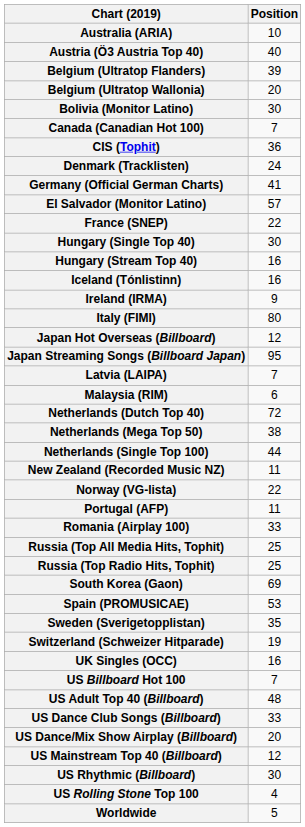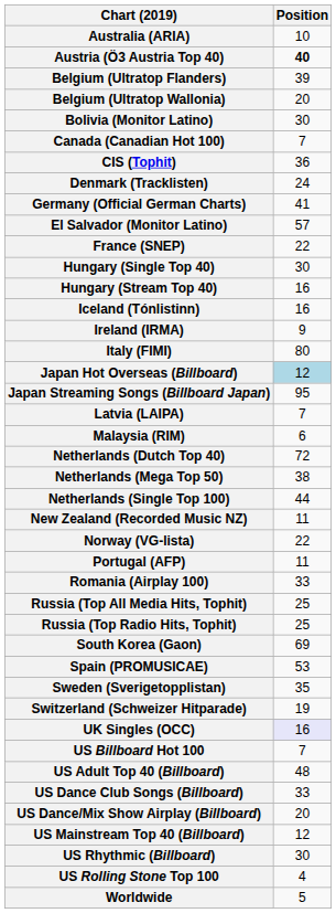Austria (Ö3 Austria Top 40) | Position: normal -> bold
Japan Hot Overseas (Billboard) | Position: no background -> lightblue background
UK Singles (OCC) | Position: no background -> lavender background
